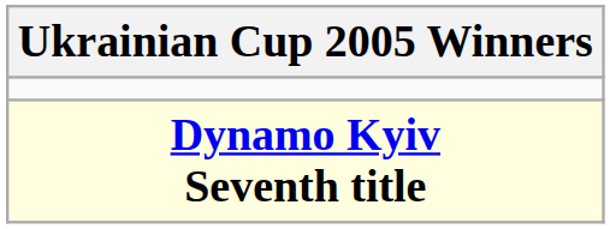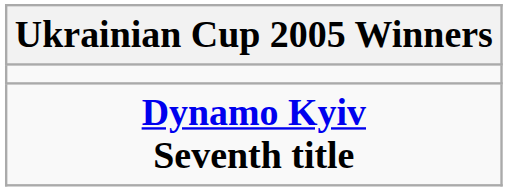row 3 | column 1: lightyellow background -> no background
